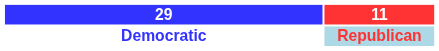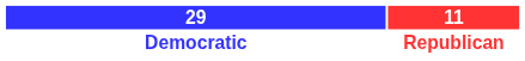Democratic | column 2: lightblue background -> no background
